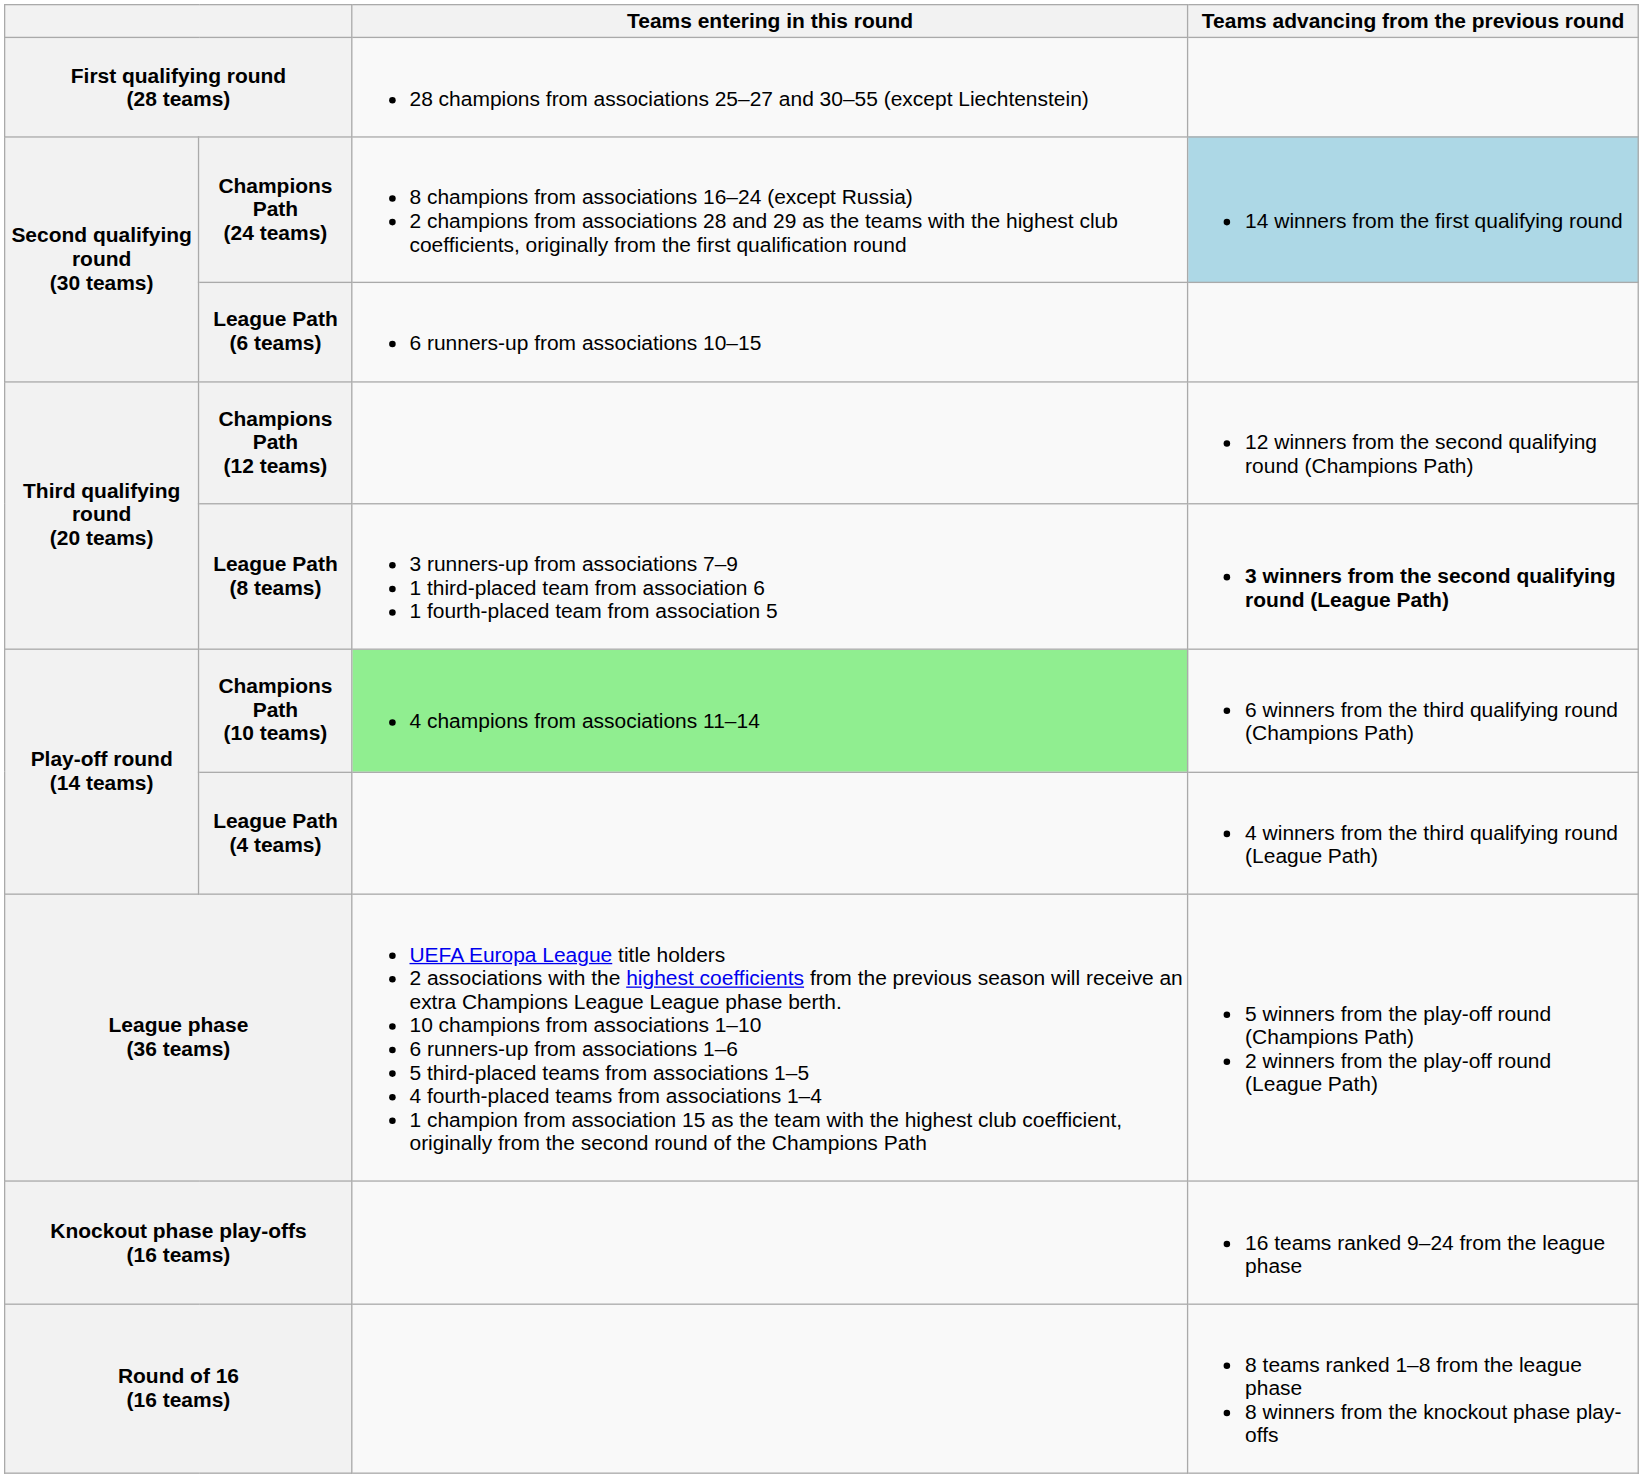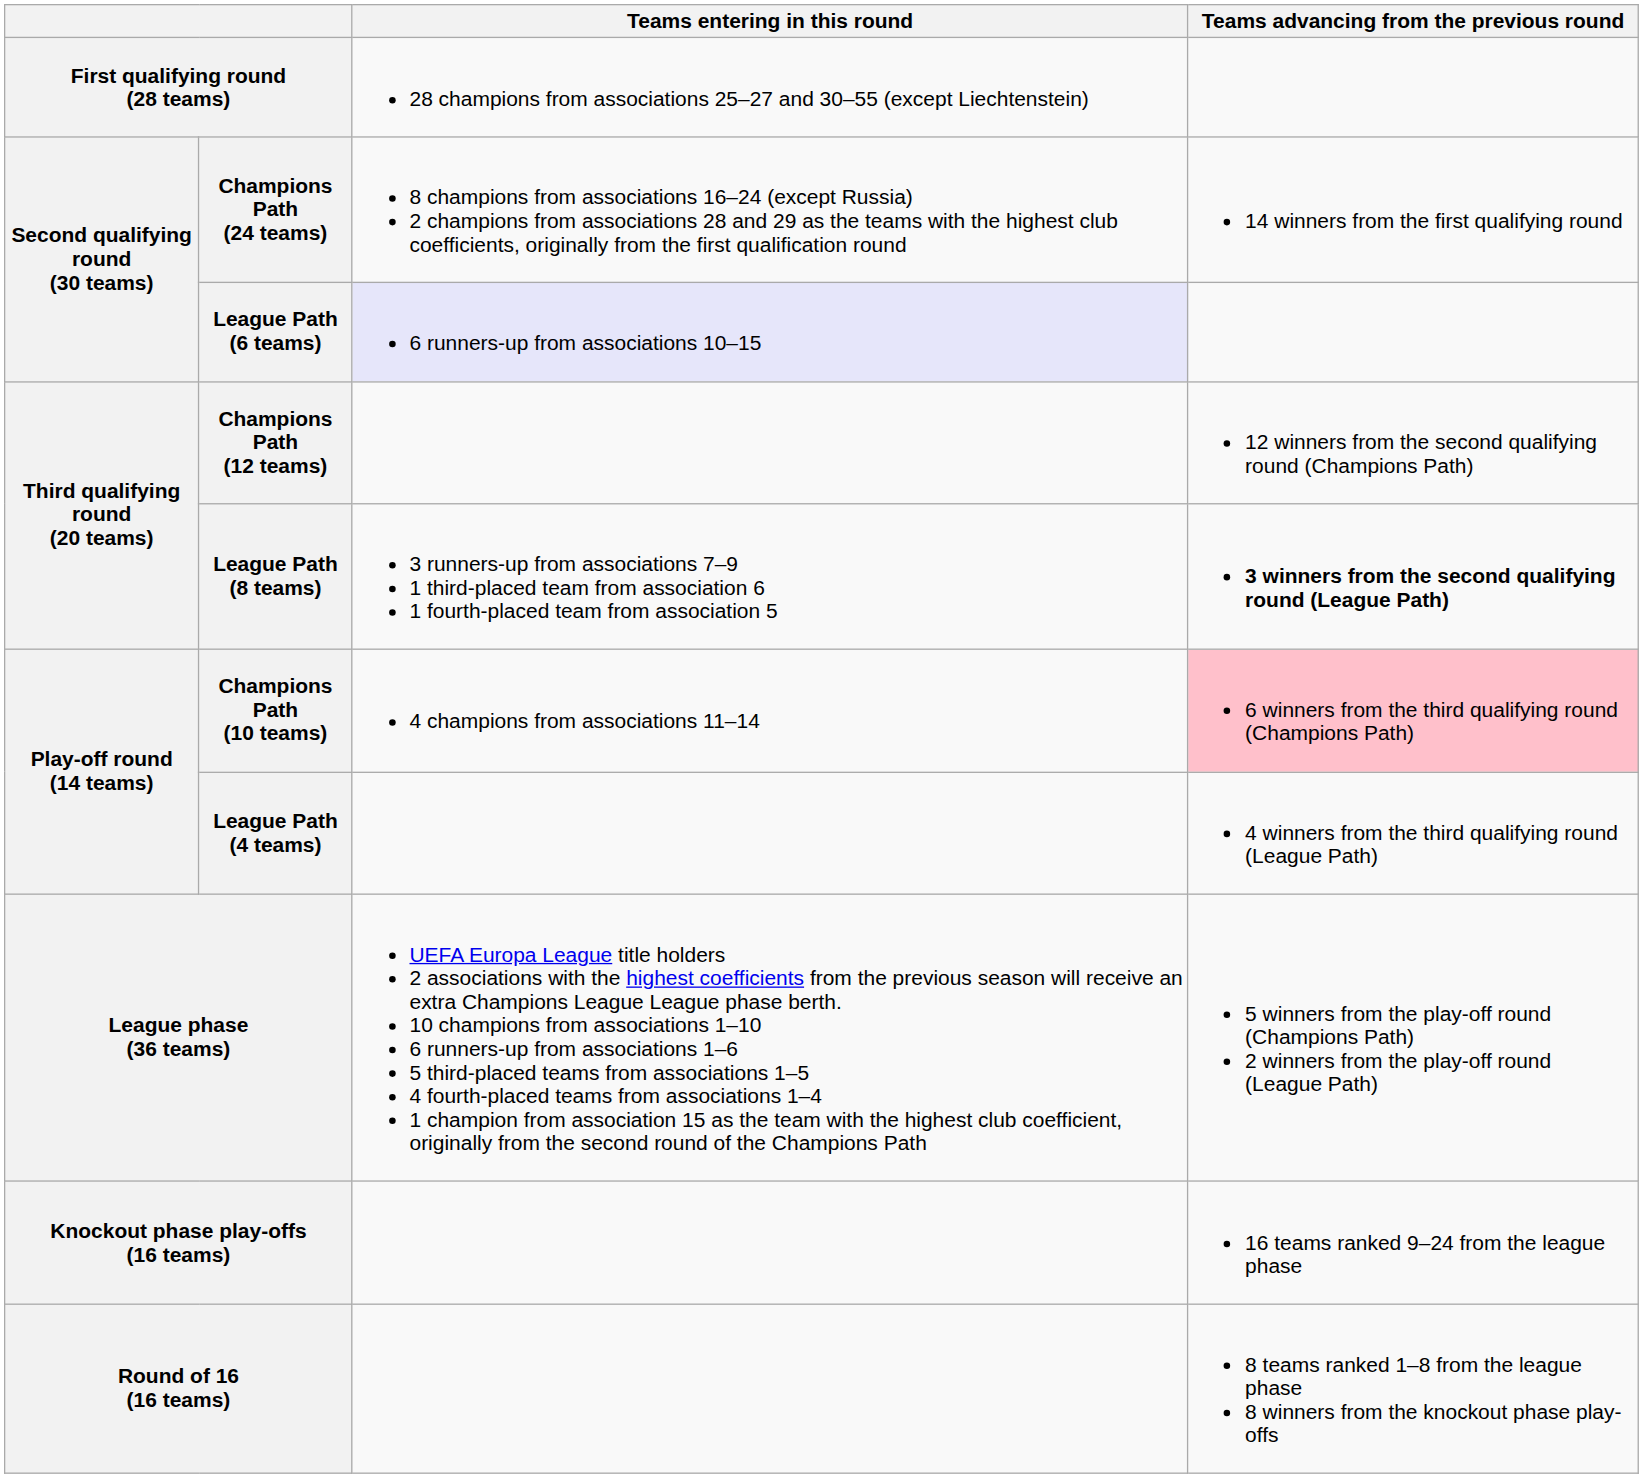Champions Path (24 teams) | Teams advancing from the previous round: lightblue background -> no background
League Path (6 teams) | Teams entering in this round: no background -> lavender background
Champions Path (10 teams) | Teams entering in this round: lightgreen background -> no background
Champions Path (10 teams) | Teams advancing from the previous round: no background -> pink background
